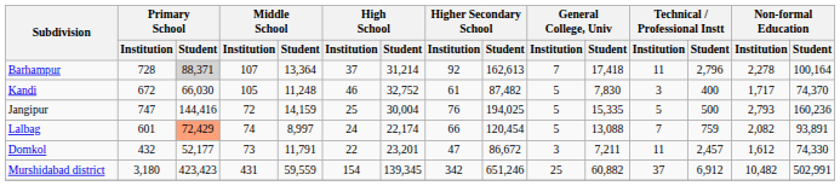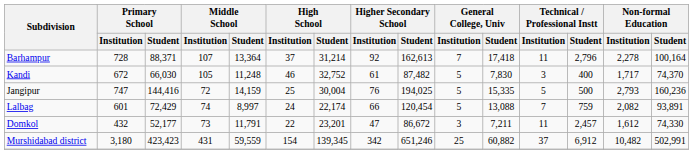Barhampur | Primary School / Student: lightgrey background -> no background
Lalbag | Primary School / Student: lightsalmon background -> no background
